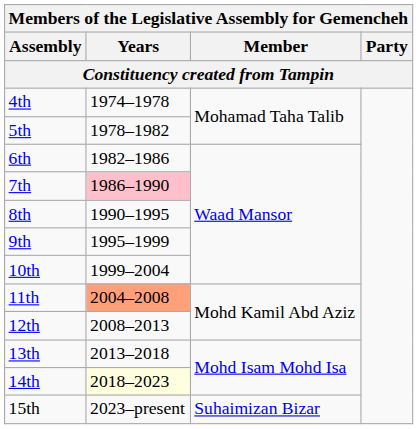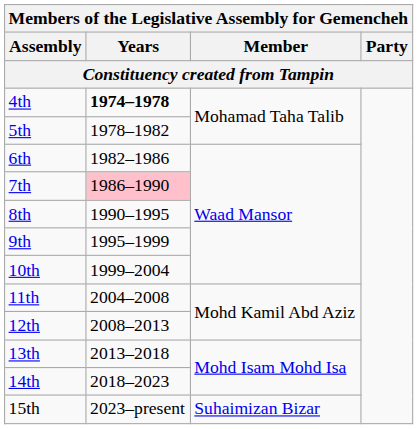4th | Years: normal -> bold
11th | Years: lightsalmon background -> no background
14th | Years: lightyellow background -> no background
